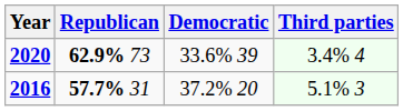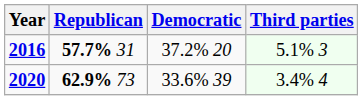rows swapped: 2020 <-> 2016
